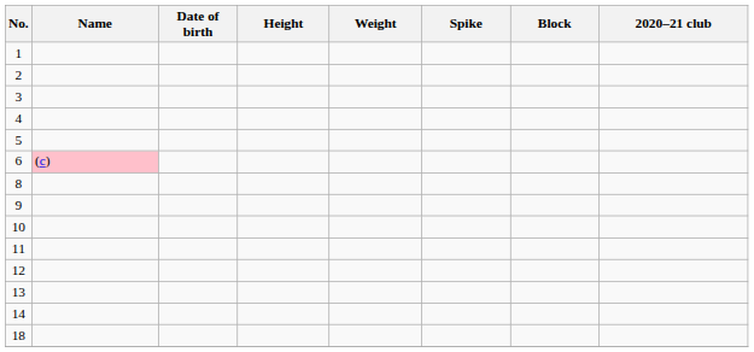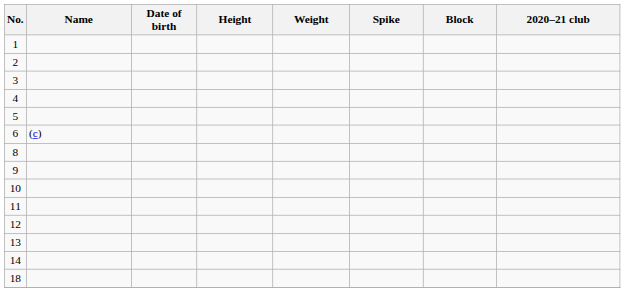6 | Name: pink background -> no background
